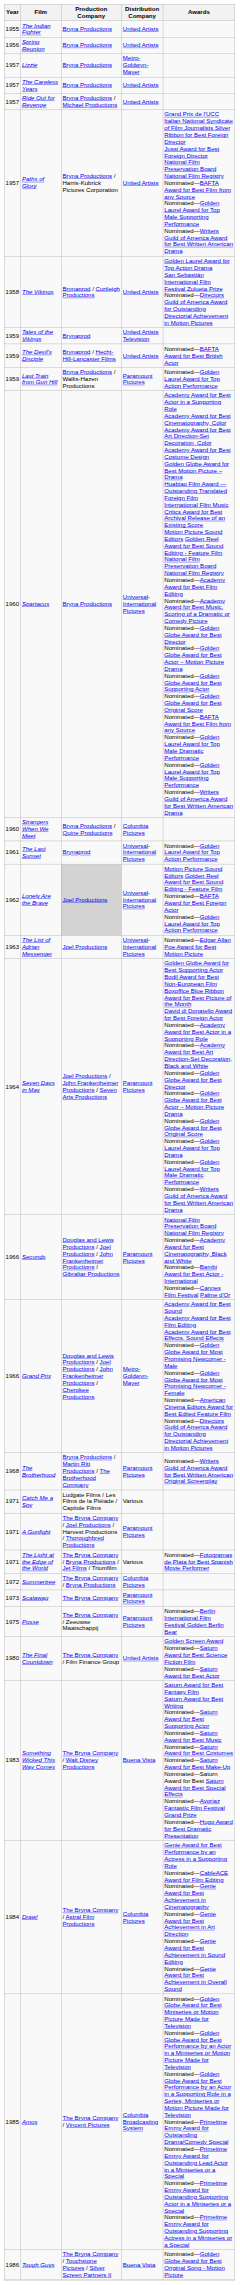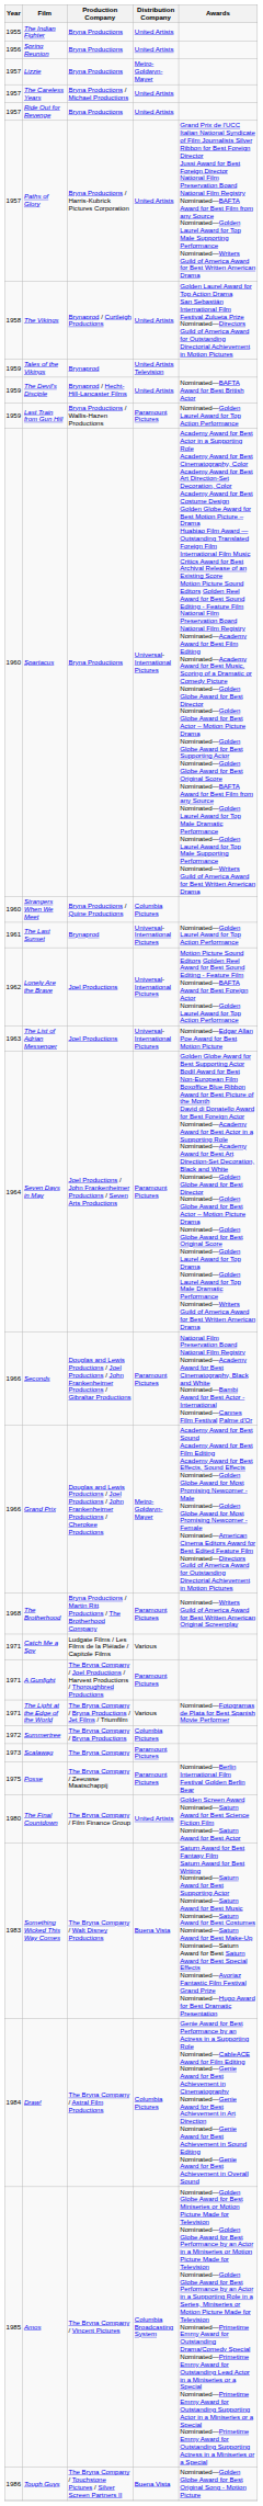The Careless Years | Production Company: Bryna Productions -> Bryna Productions / Michael Productions
Ride Out for Revenge | Production Company: Bryna Productions / Michael Productions -> Bryna Productions
Lonely Are the Brave | Production Company: lightgrey background -> no background
